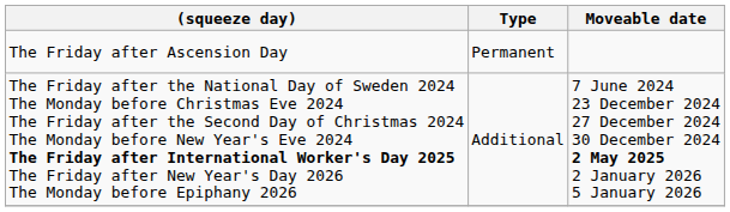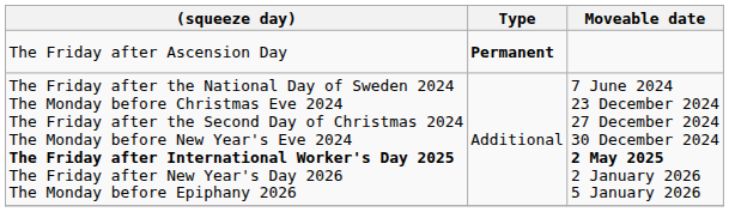The Friday after Ascension Day | Type: normal -> bold
